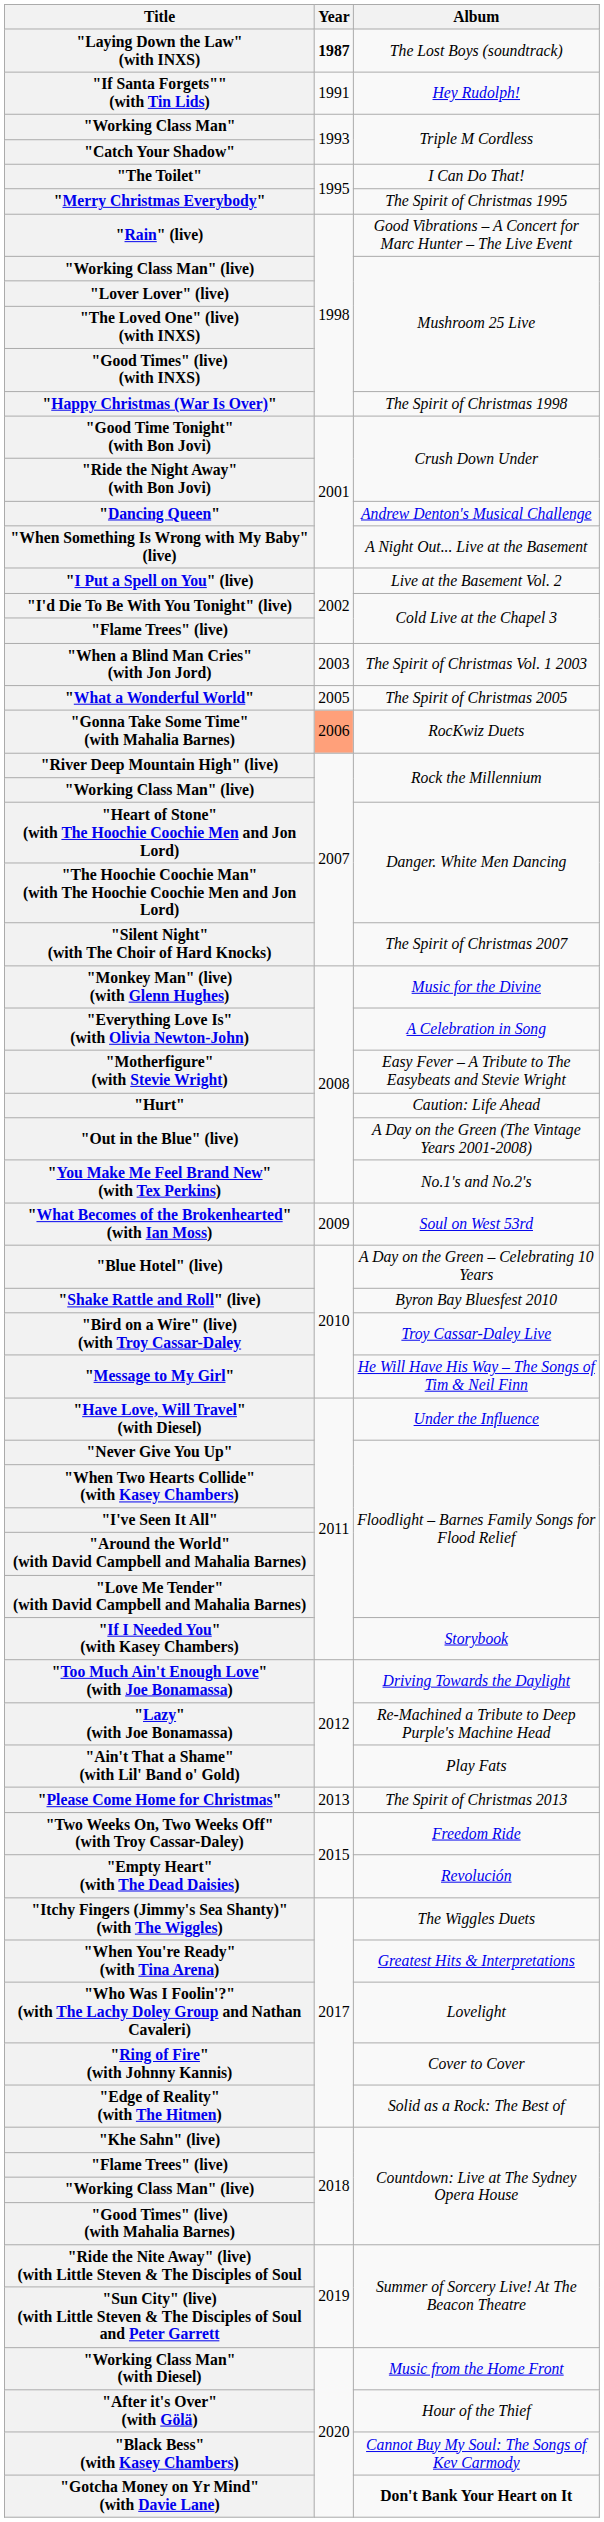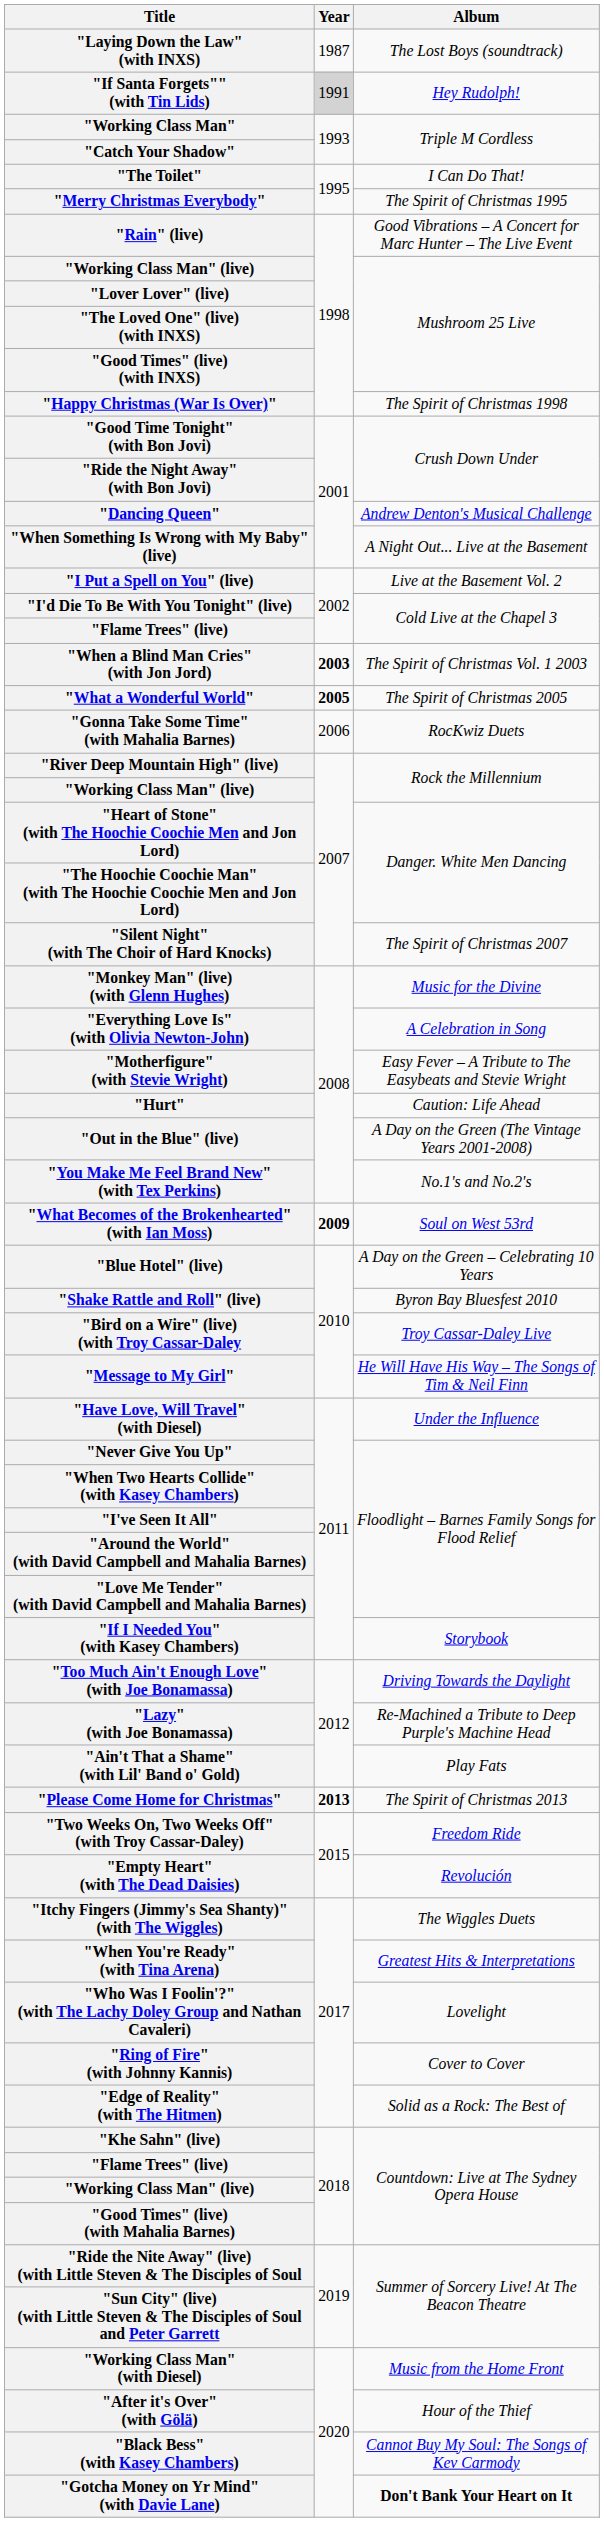"Laying Down the Law" (with INXS) | Year: bold -> normal
"If Santa Forgets"" (with Tin Lids) | Year: no background -> lightgrey background
"When a Blind Man Cries" (with Jon Jord) | Year: normal -> bold
"What a Wonderful World" | Year: normal -> bold
"Gonna Take Some Time" (with Mahalia Barnes) | Year: lightsalmon background -> no background
"What Becomes of the Brokenhearted" (with Ian Moss) | Year: normal -> bold
"Please Come Home for Christmas" | Year: normal -> bold
